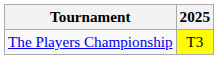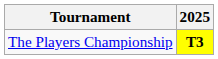The Players Championship | 2025: normal -> bold
